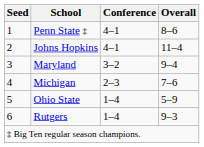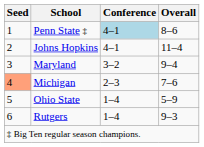Penn State ‡ | Conference: no background -> lightblue background
Michigan | Seed: no background -> lightsalmon background
